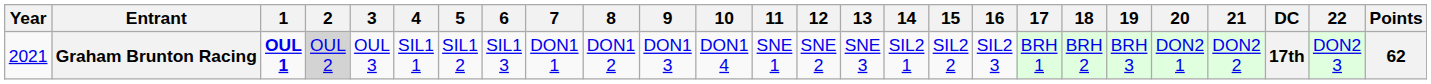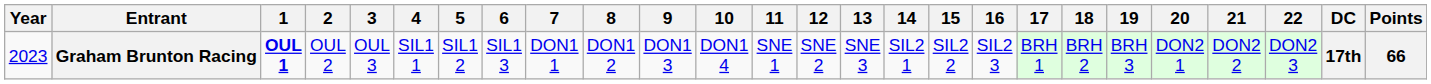columns swapped: 22 <-> DC
Graham Brunton Racing | Year: 2021 -> 2023
Graham Brunton Racing | 2: lightgrey background -> no background
Graham Brunton Racing | Points: 62 -> 66
